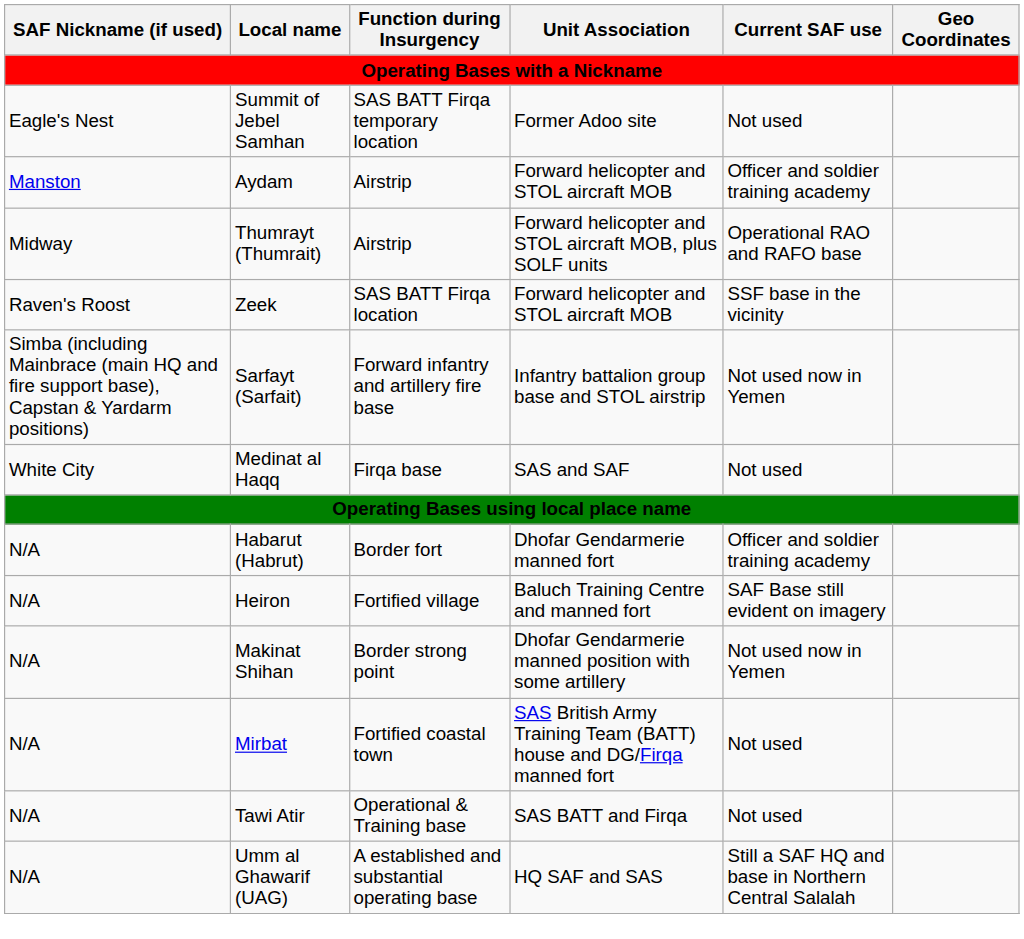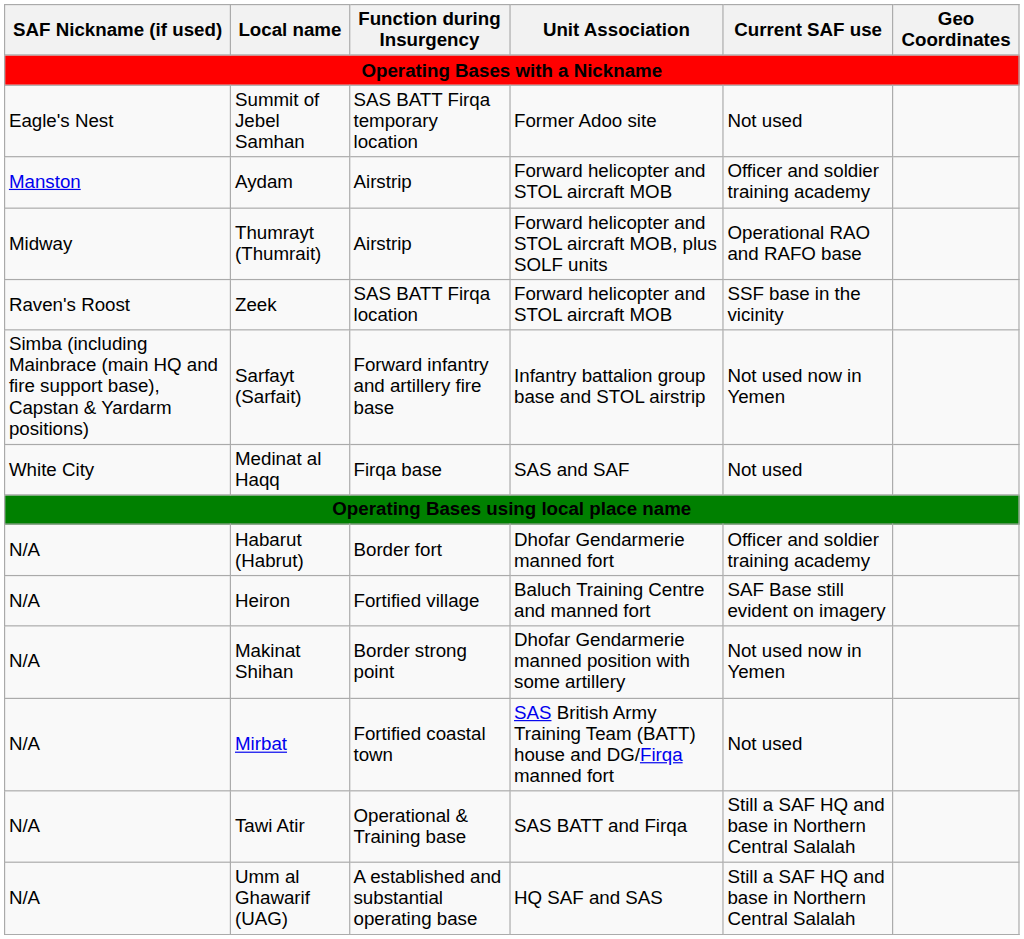Tawi Atir | Current SAF use: Not used -> Still a SAF HQ and base in Northern Central Salalah
